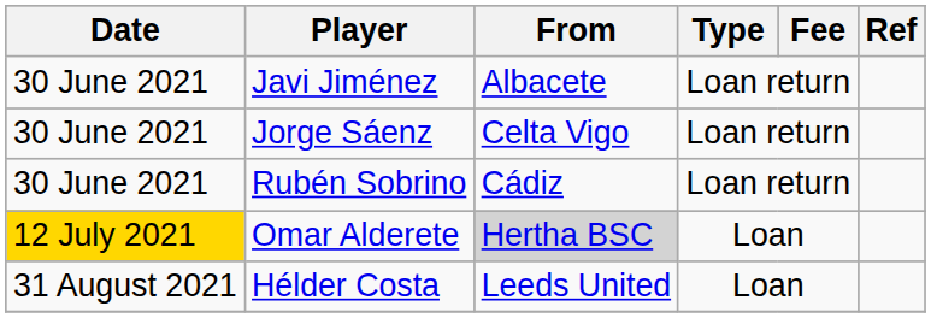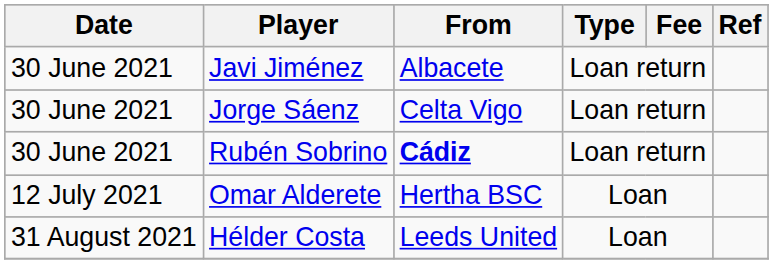Rubén Sobrino | From: normal -> bold
Omar Alderete | Date: gold background -> no background
Omar Alderete | From: lightgrey background -> no background
